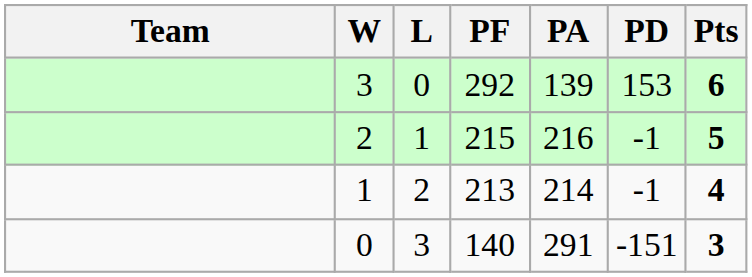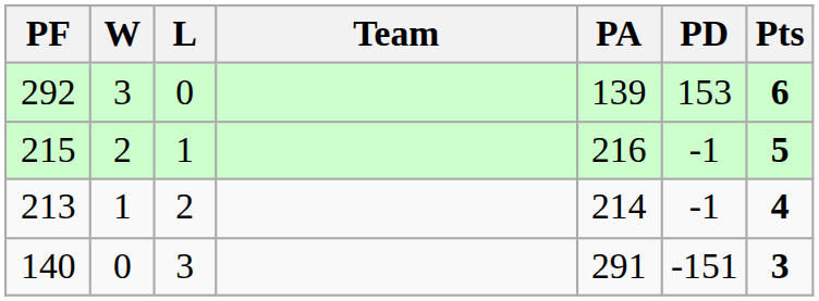columns swapped: Team <-> PF
